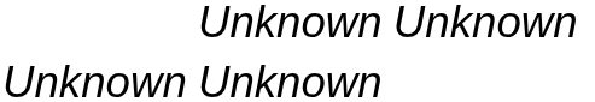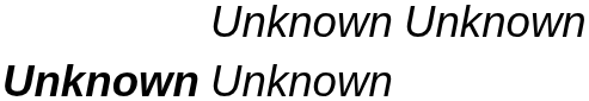row 2 | column 1: normal -> bold
